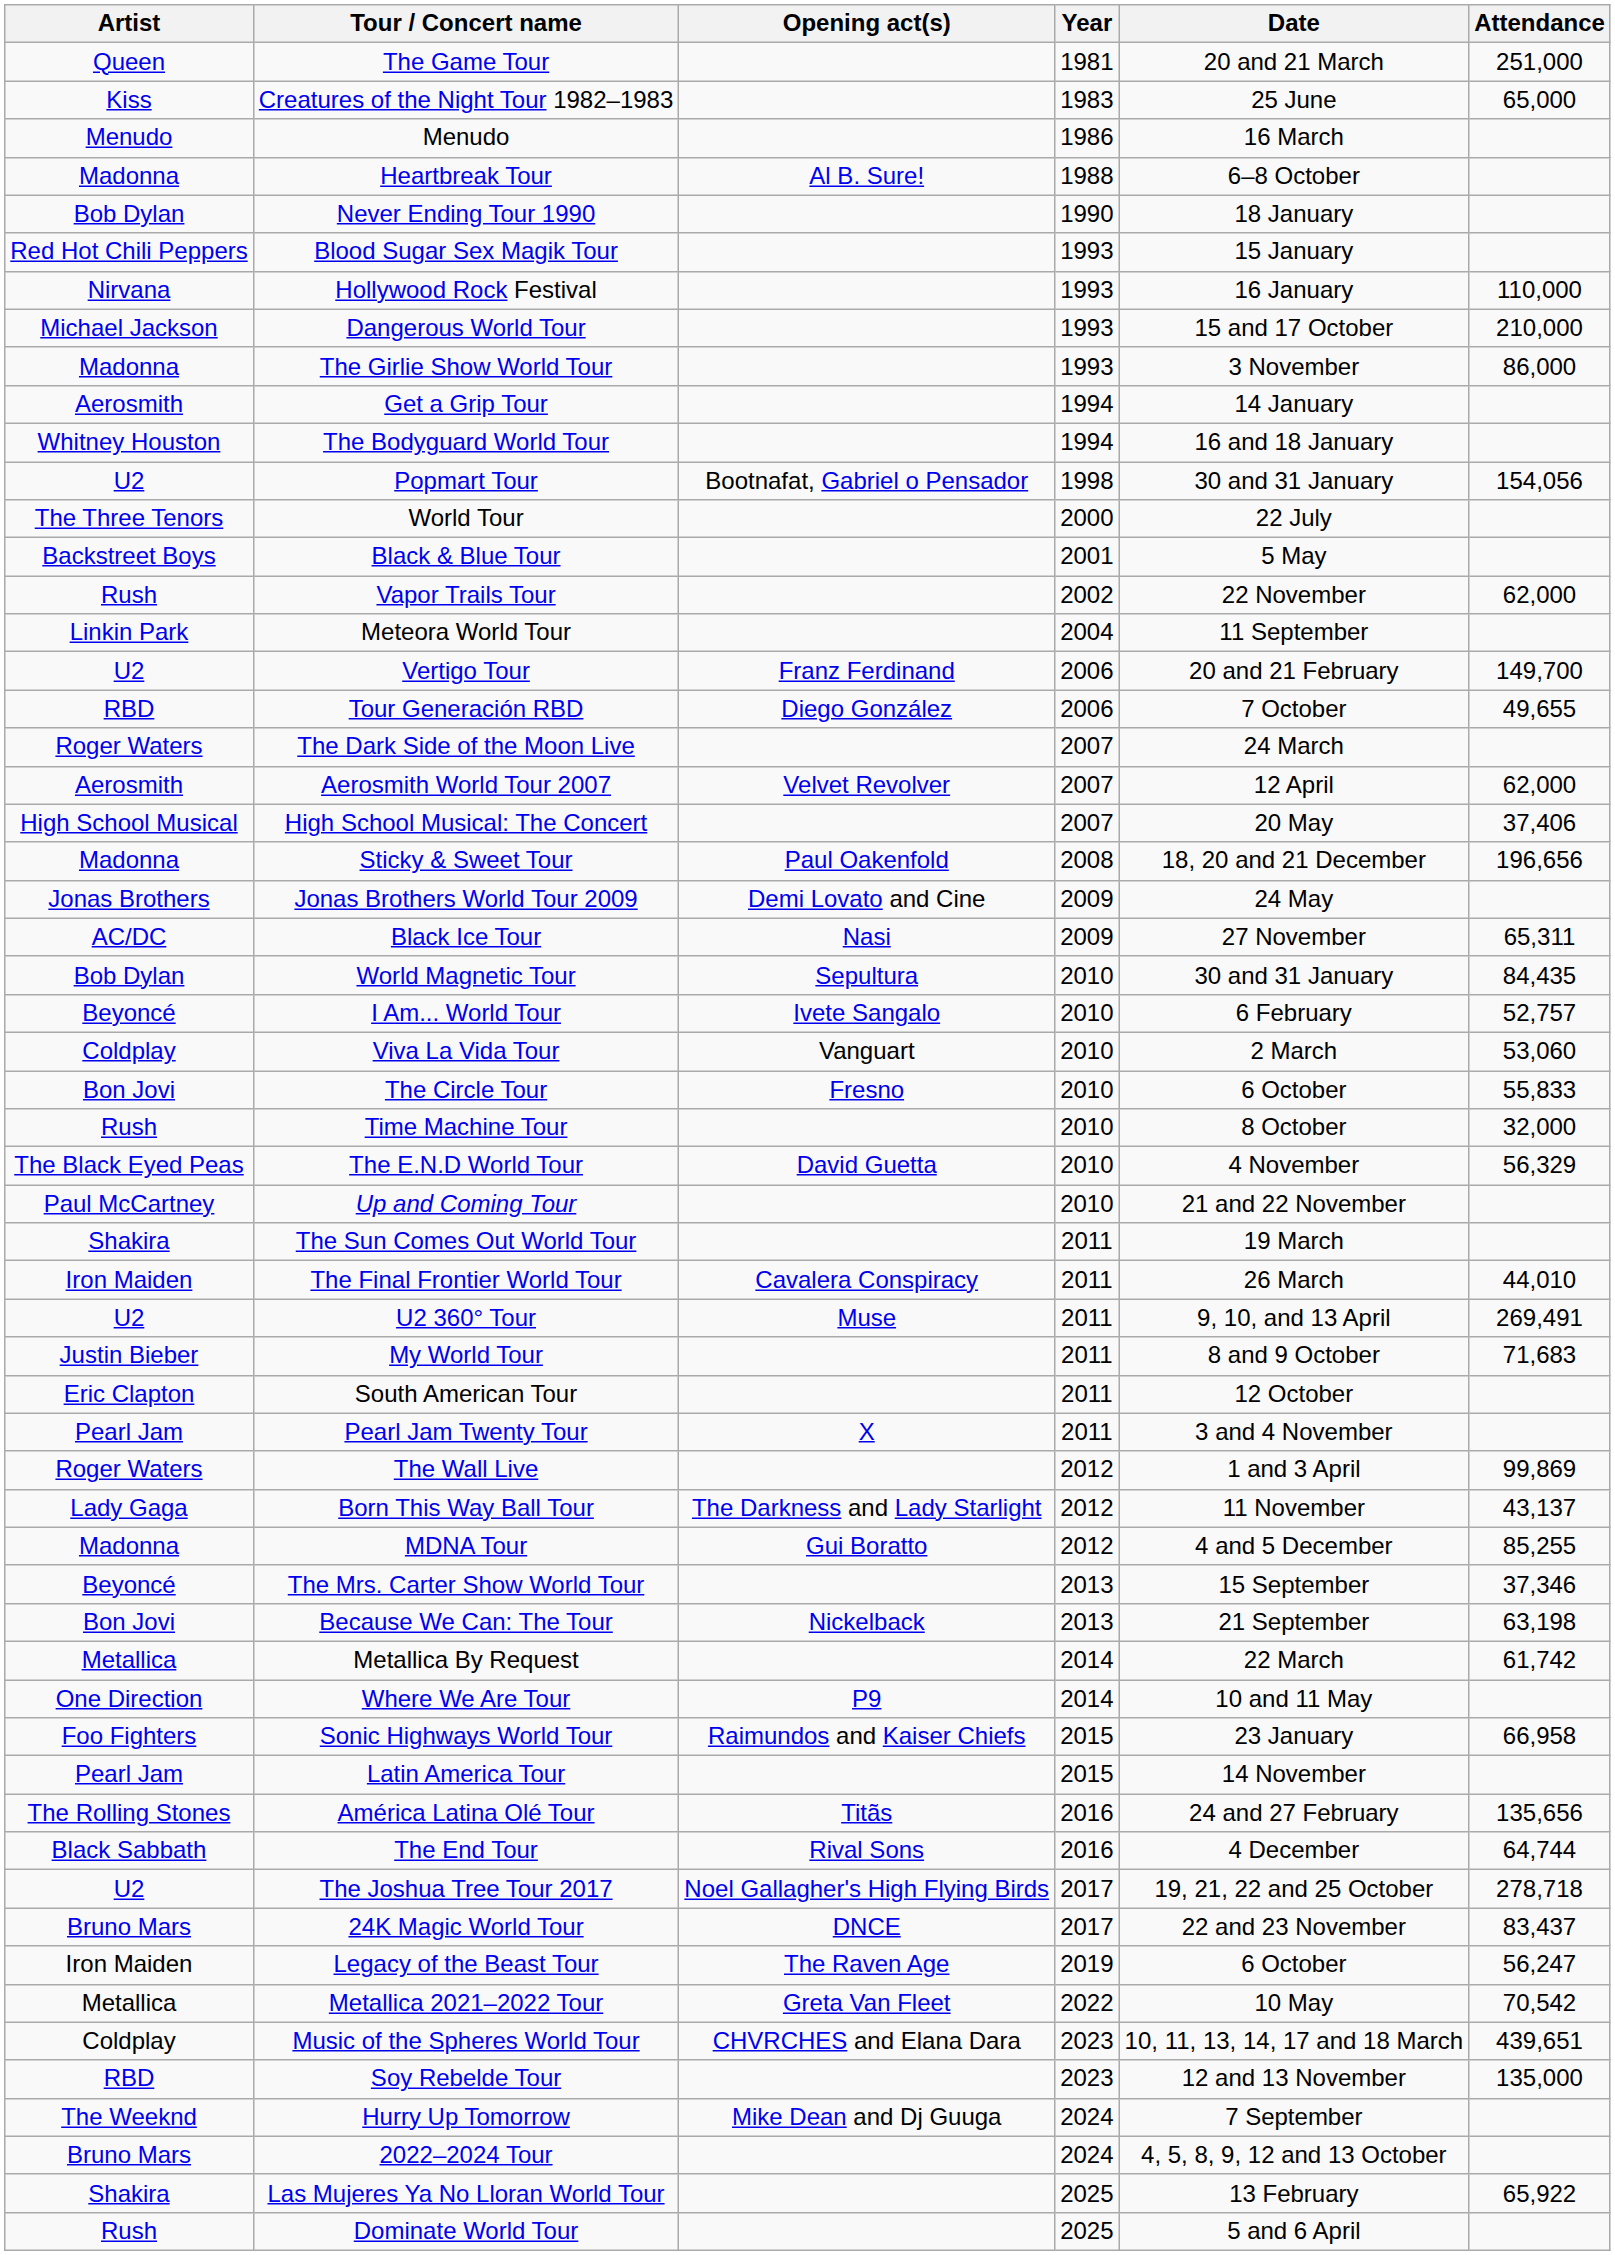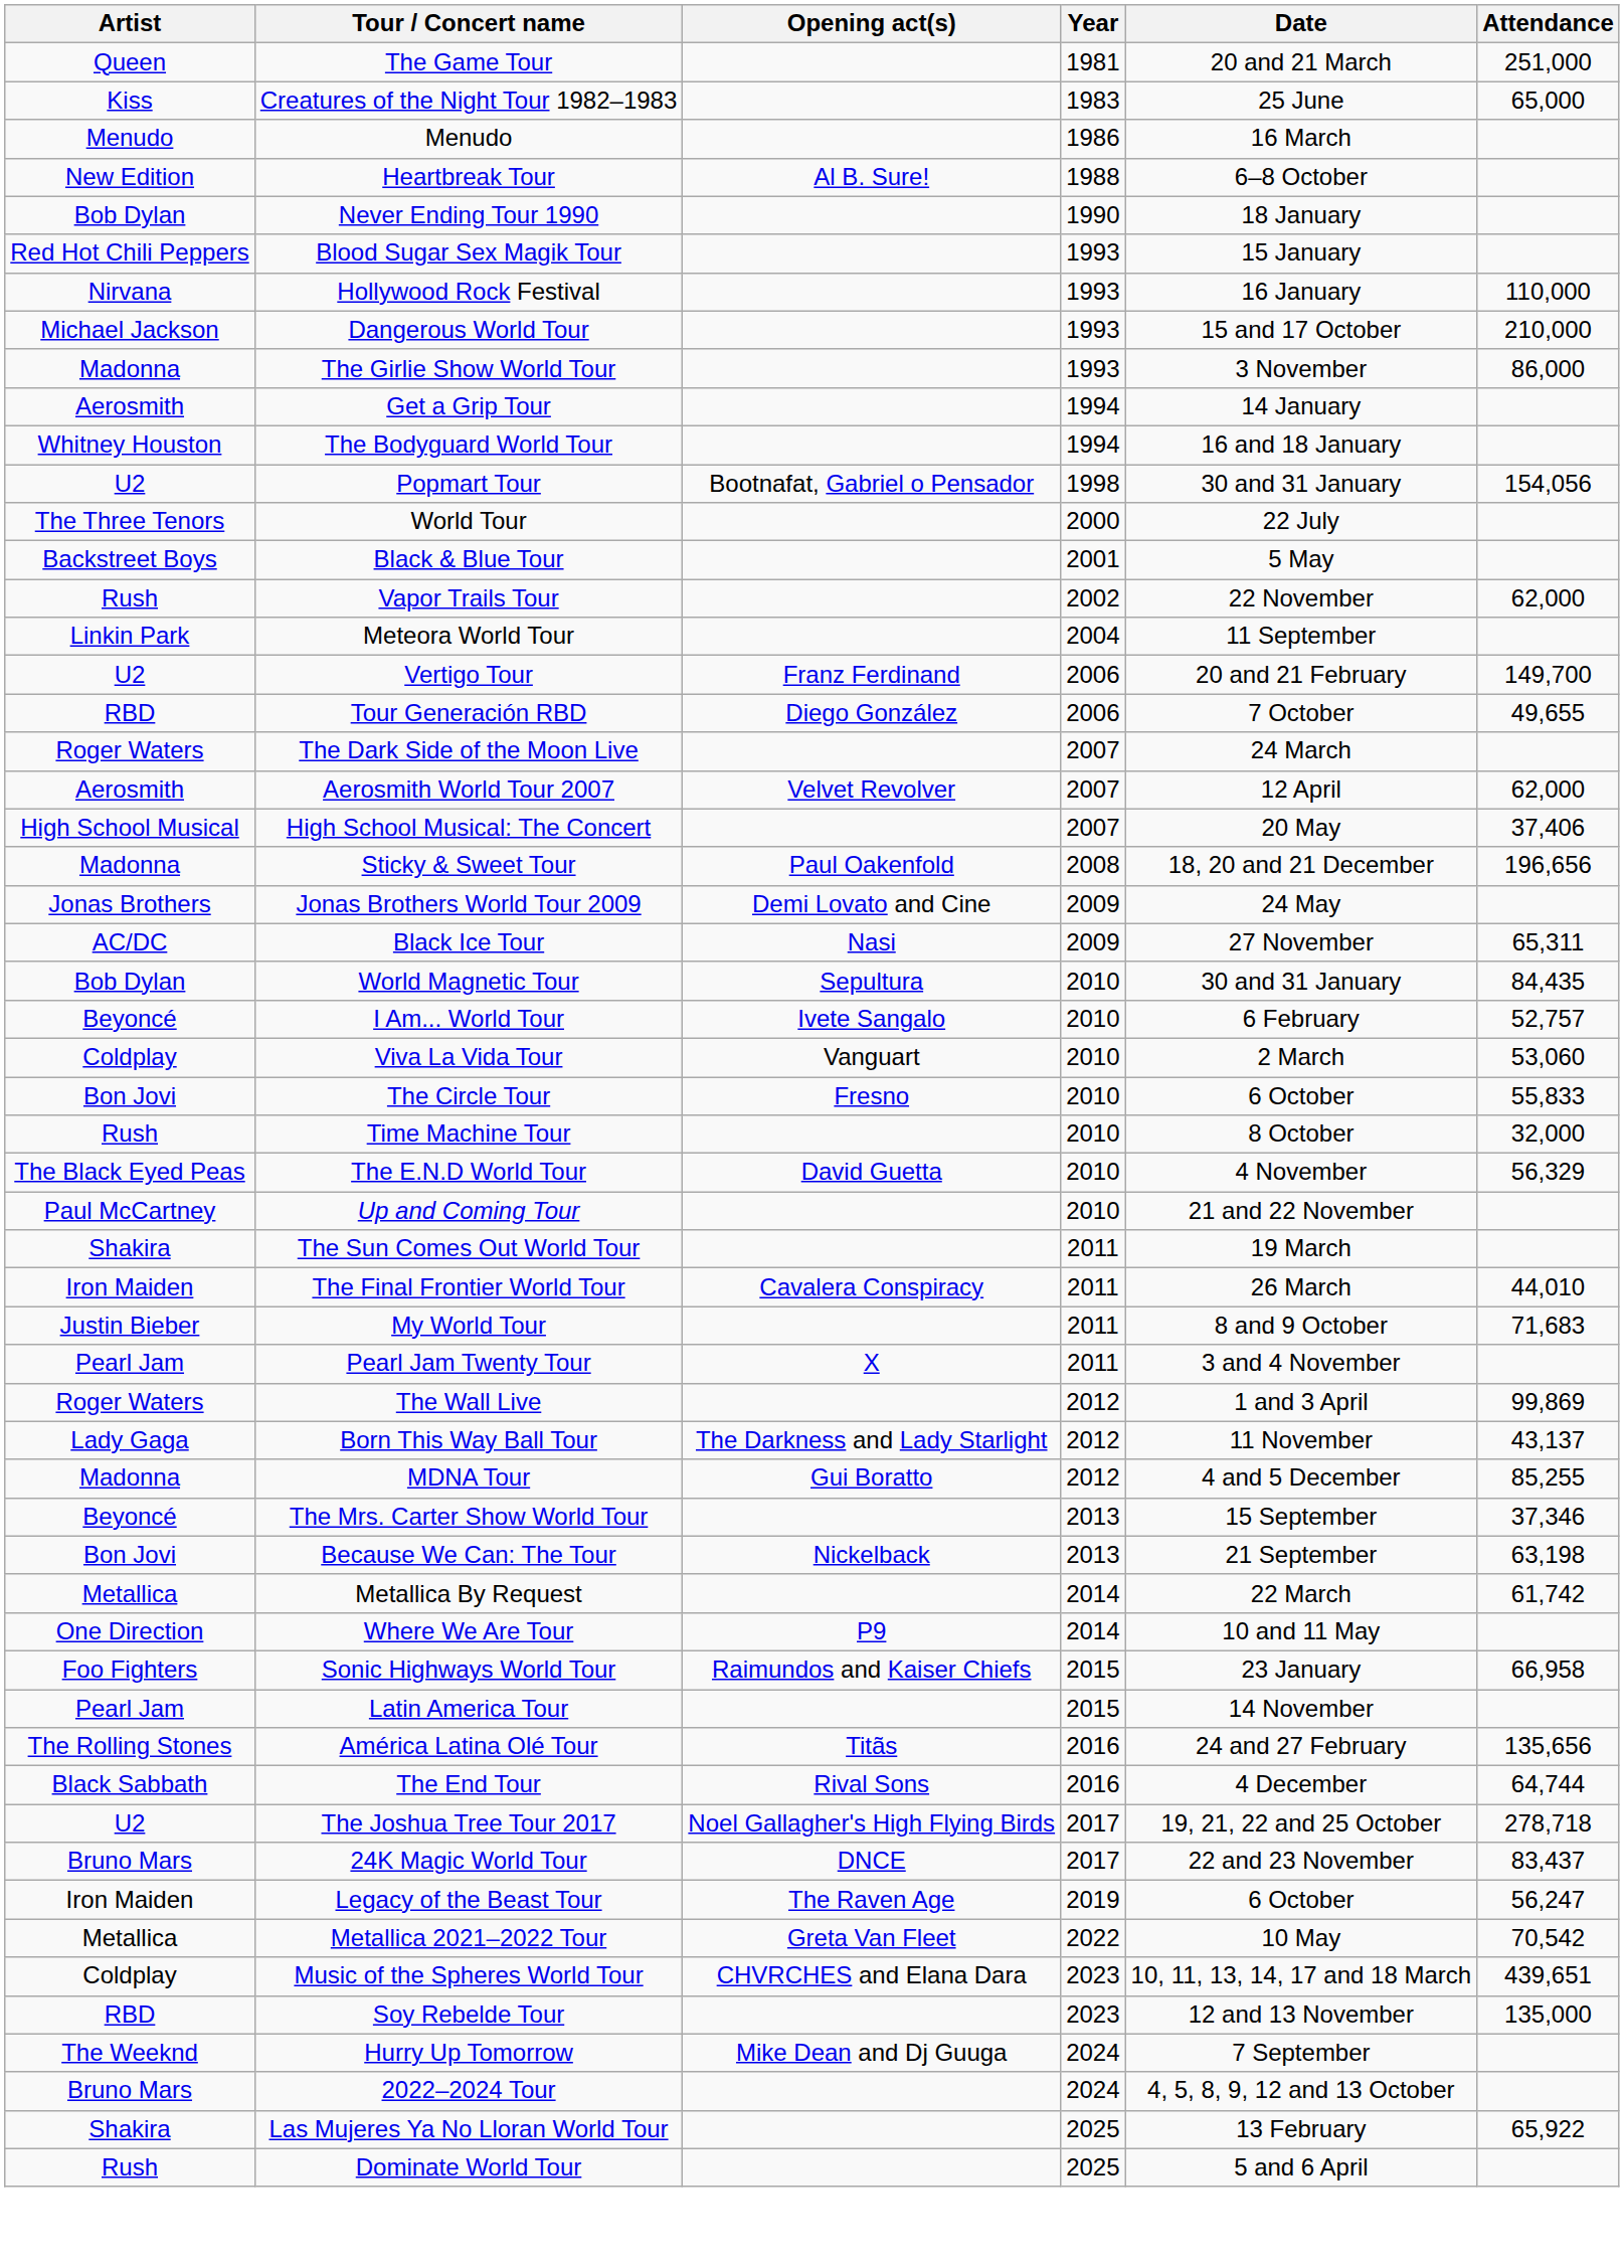Heartbreak Tour | Artist: Madonna -> New Edition
- row: U2 | U2 360° Tour | Muse | 2011 | 9, 10, and 13 April | 269,491
- row: Eric Clapton | South American Tour | 2011 | 12 October
